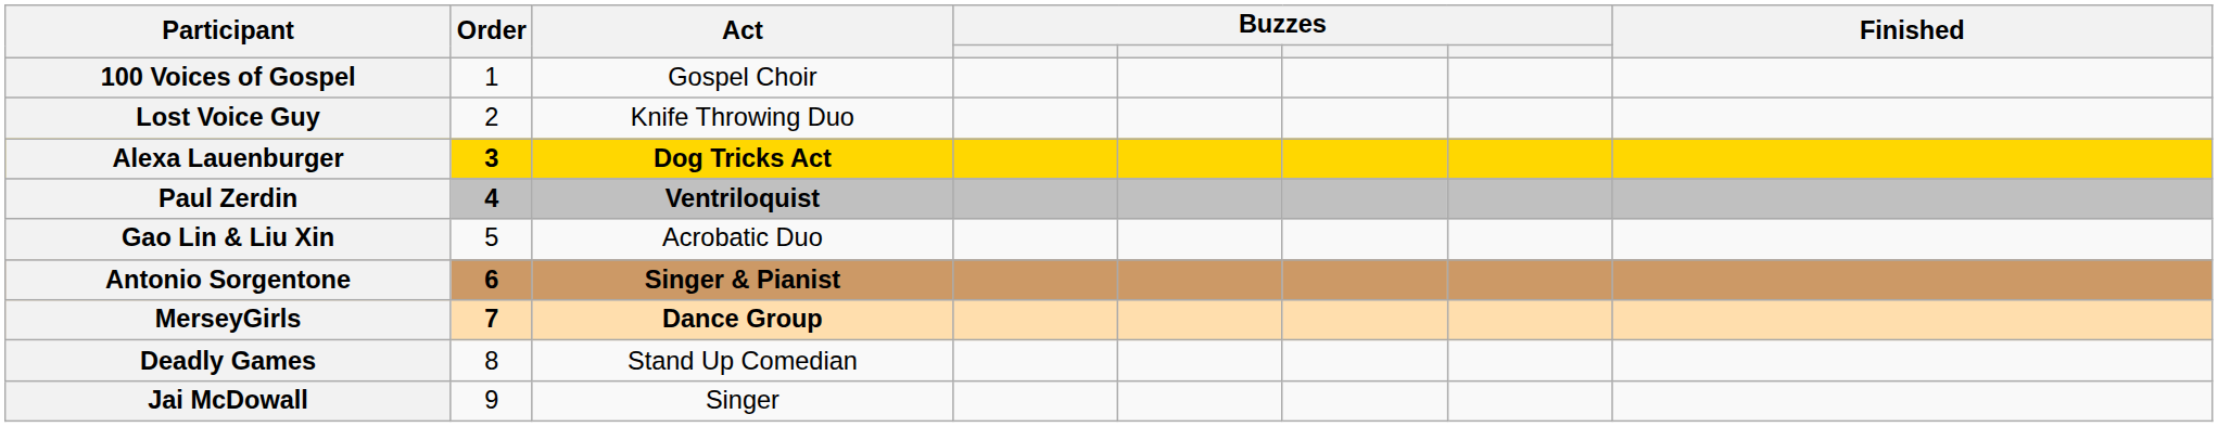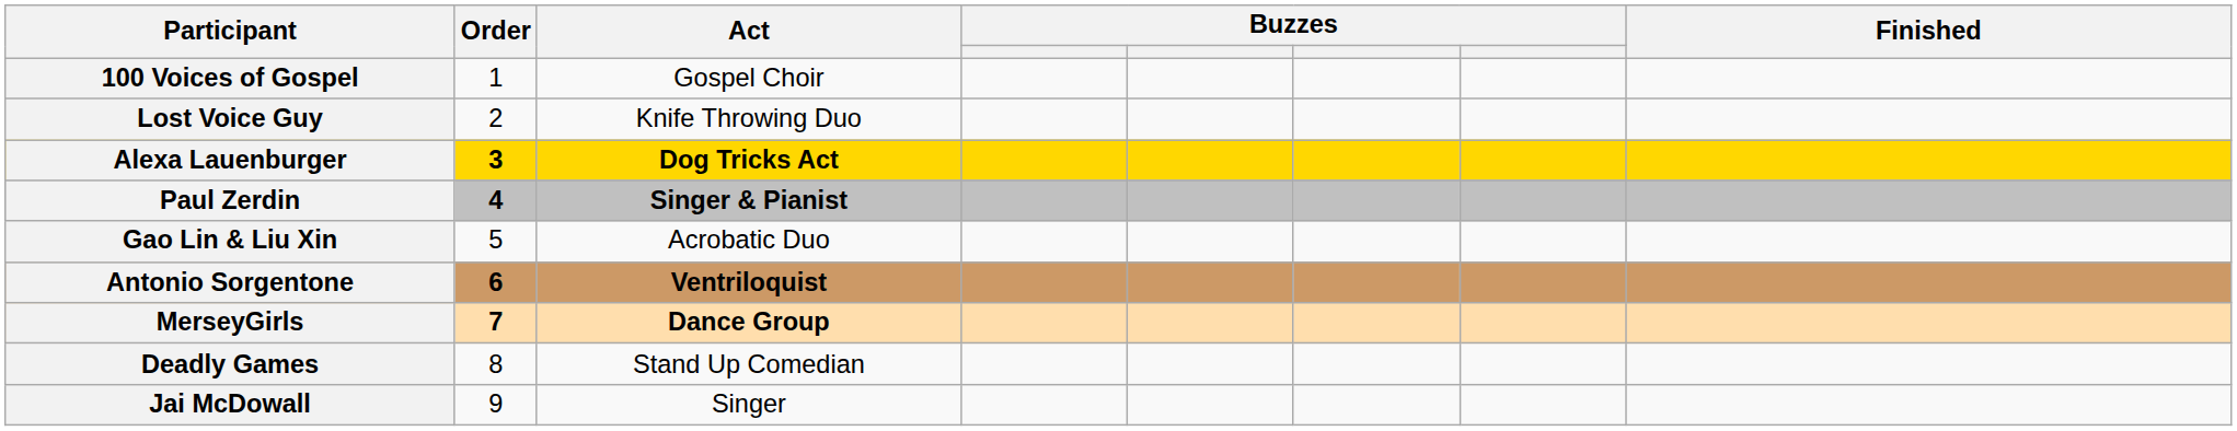Paul Zerdin | Act: Ventriloquist -> Singer & Pianist
Antonio Sorgentone | Act: Singer & Pianist -> Ventriloquist
